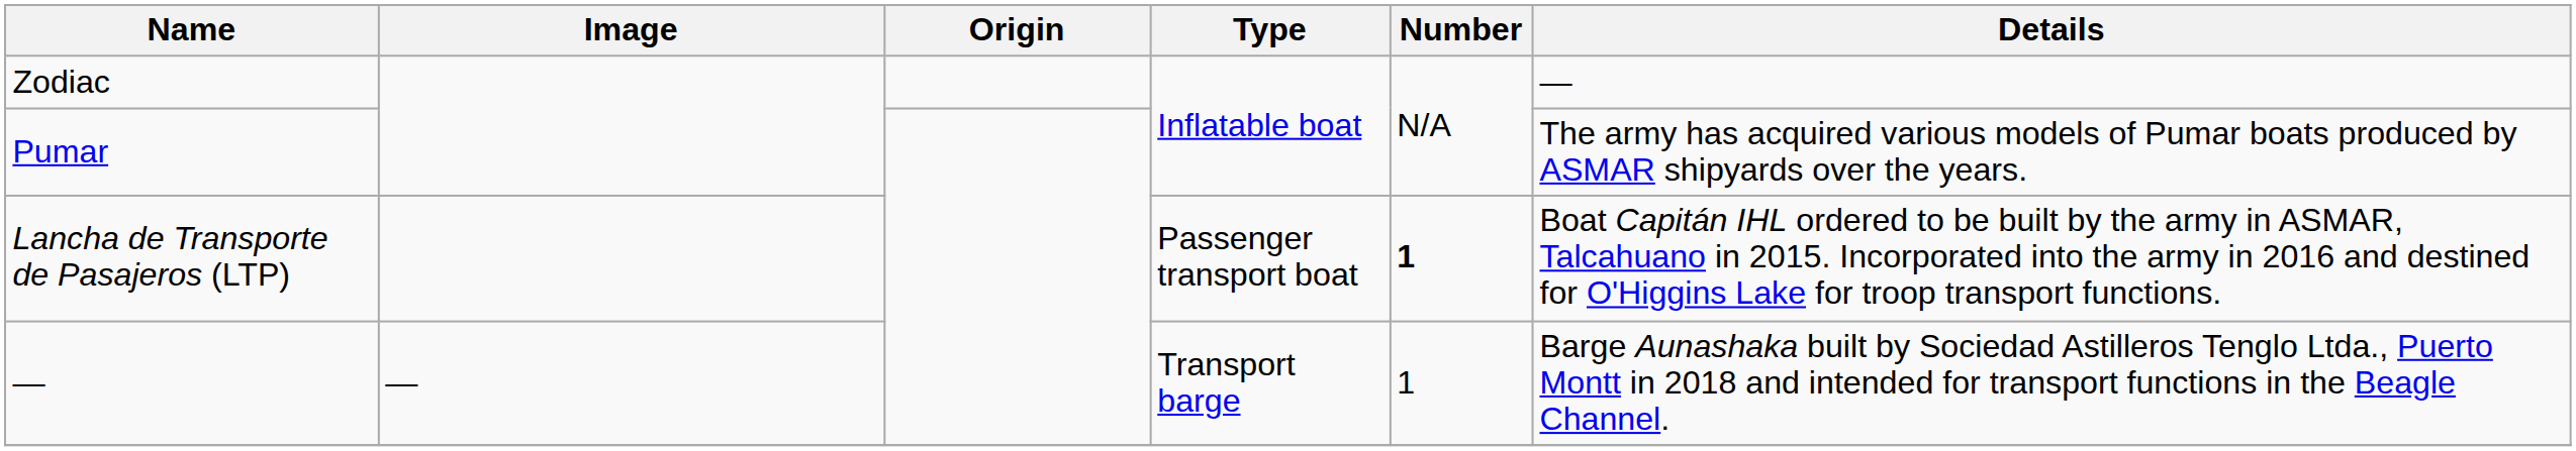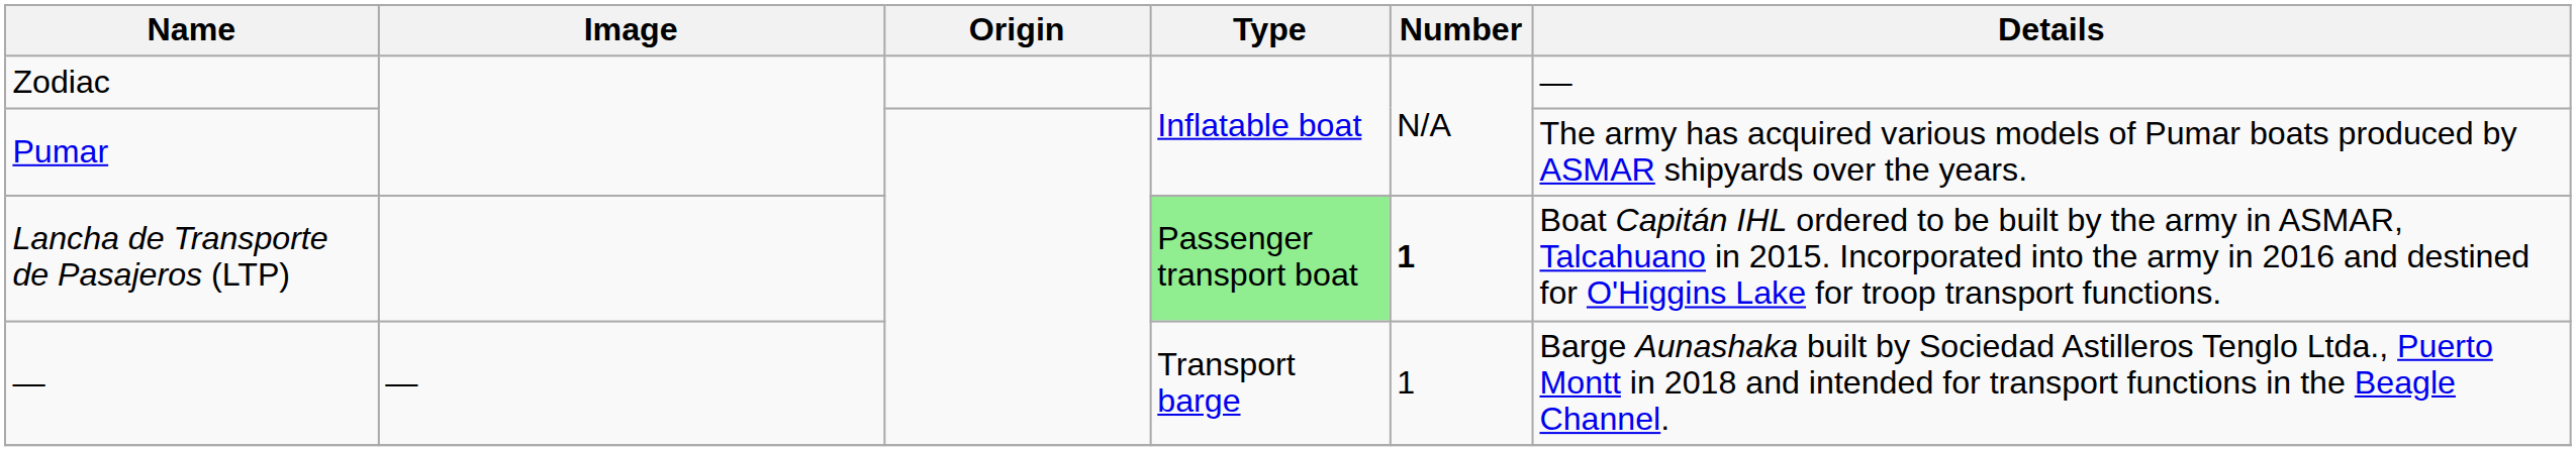Lancha de Transporte de Pasajeros (LTP) | Type: no background -> lightgreen background
